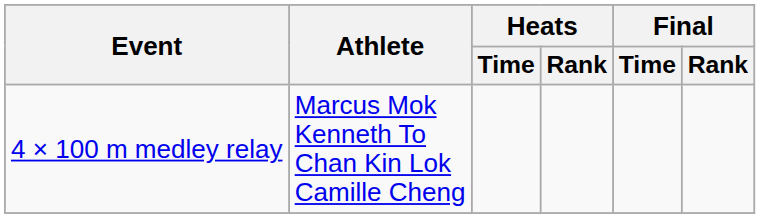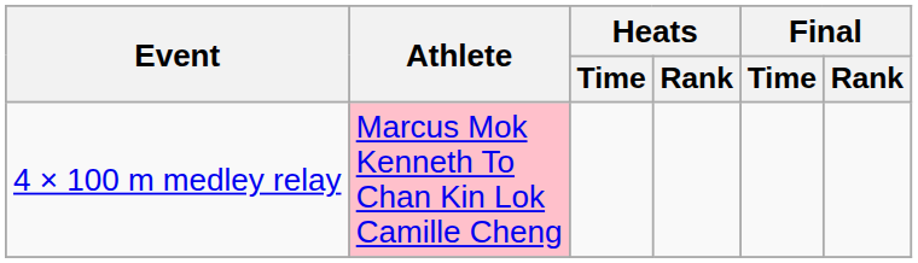4 × 100 m medley relay | Athlete: no background -> pink background
